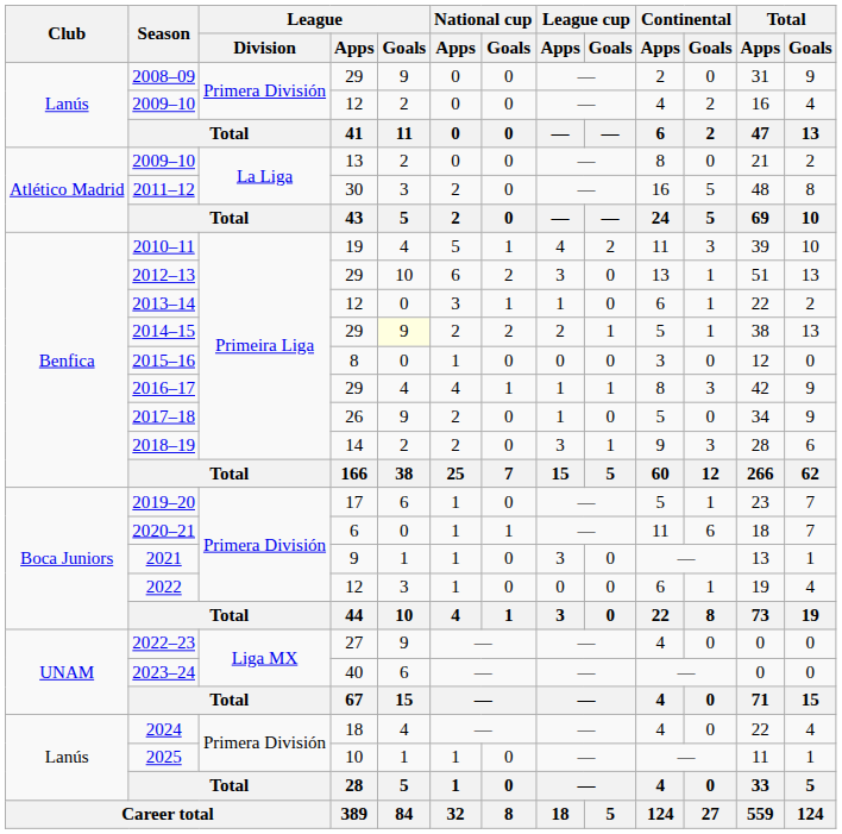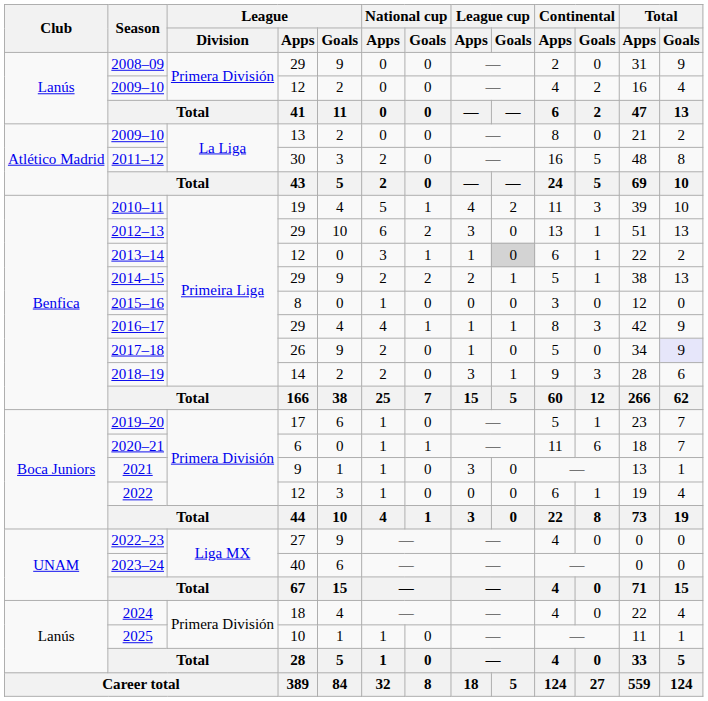2013–14 | League cup / Goals: no background -> lightgrey background
2014–15 | League / Goals: lightyellow background -> no background
2017–18 | Total / Goals: no background -> lavender background
